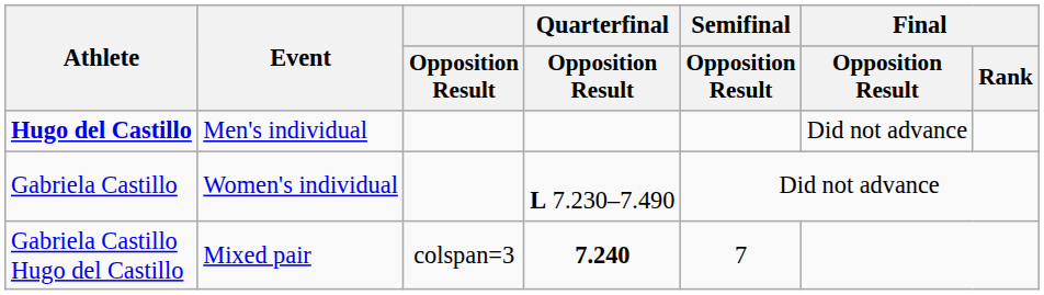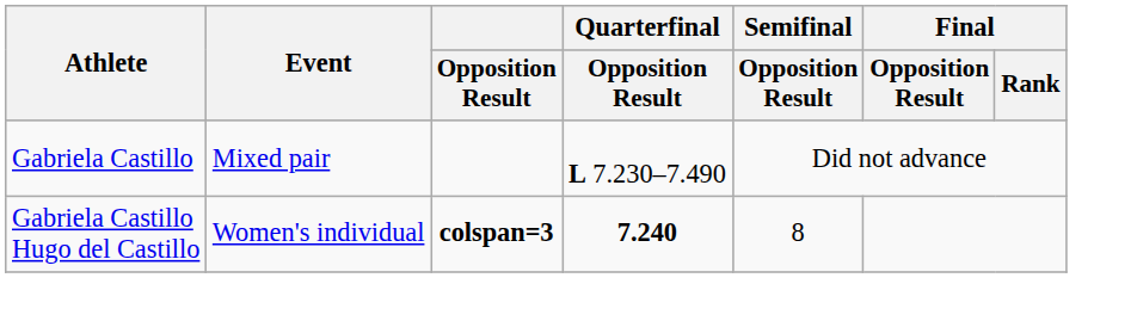- row: Hugo del Castillo | Men's individual | Did not advance
Gabriela Castillo | Event: Women's individual -> Mixed pair
Gabriela Castillo Hugo del Castillo | Event: Mixed pair -> Women's individual
Gabriela Castillo Hugo del Castillo | Opposition Result: normal -> bold
Gabriela Castillo Hugo del Castillo | Semifinal / Opposition Result: 7 -> 8
